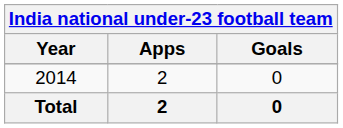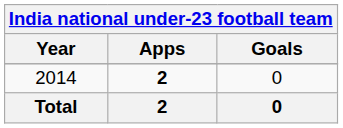2014 | Apps: normal -> bold
